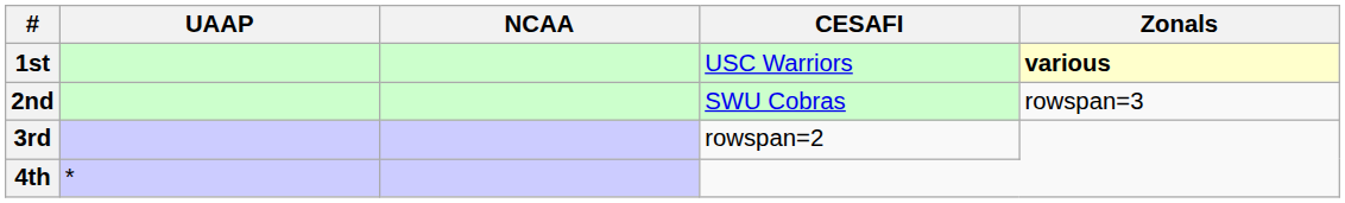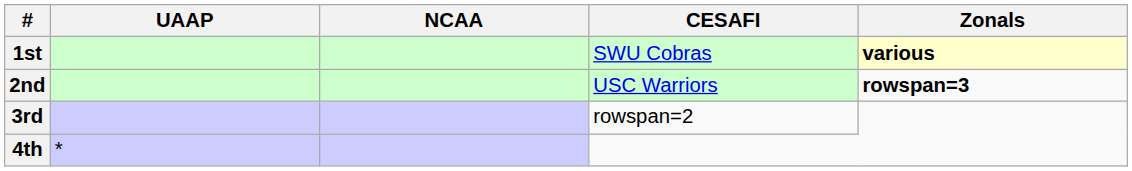1st | CESAFI: USC Warriors -> SWU Cobras
2nd | CESAFI: SWU Cobras -> USC Warriors
2nd | Zonals: normal -> bold
